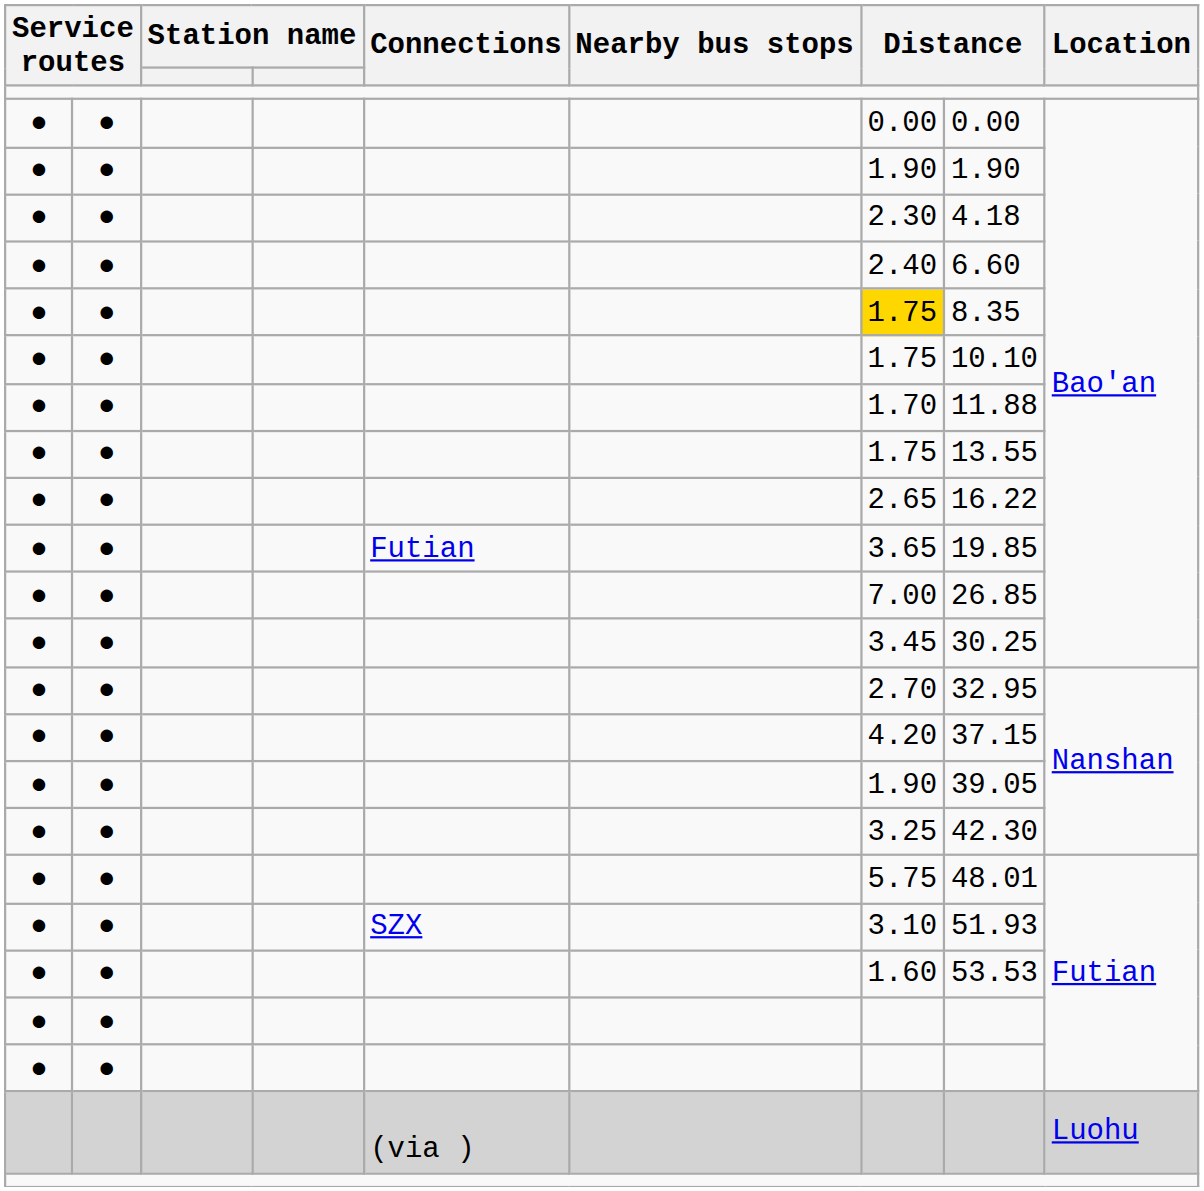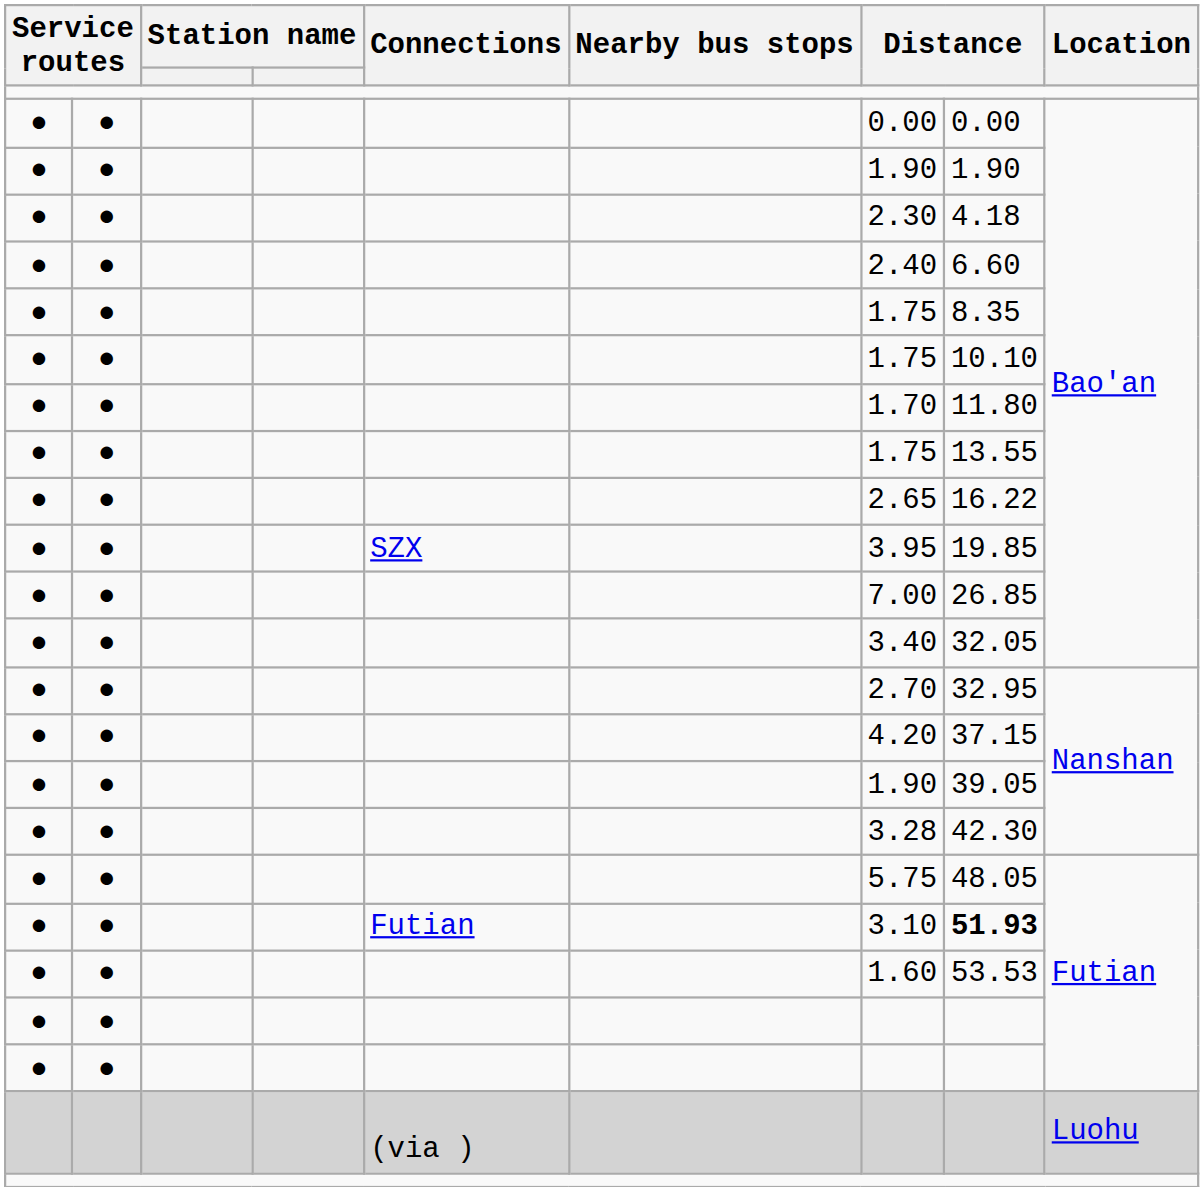row 8 | column 7: gold background -> no background
row 10 | column 8: 11.88 -> 11.80
row 13 | Connections: Futian -> SZX
row 13 | column 7: 3.65 -> 3.95
row 15 | column 7: 3.45 -> 3.40
row 15 | column 8: 30.25 -> 32.05
row 19 | column 7: 3.25 -> 3.28
row 20 | column 8: 48.01 -> 48.05
row 21 | Connections: SZX -> Futian
row 21 | column 8: normal -> bold
